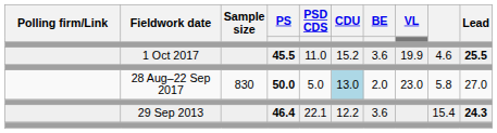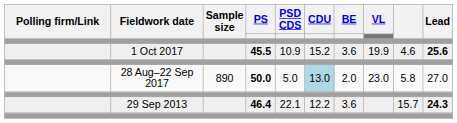1 Oct 2017 | PSD CDS: 11.0 -> 10.9
1 Oct 2017 | Lead: 25.5 -> 25.6
28 Aug–22 Sep 2017 | Sample size: 830 -> 890
29 Sep 2013 | column 9: 15.4 -> 15.7
